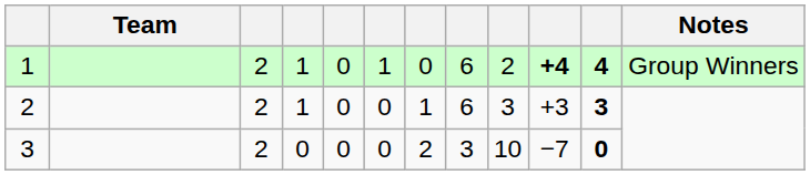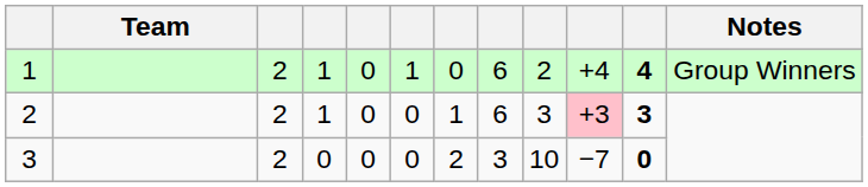row 2 | column 10: bold -> normal
row 3 | column 10: no background -> pink background
